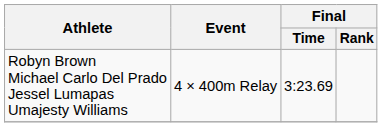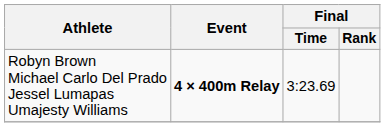row 3 | Event: normal -> bold
